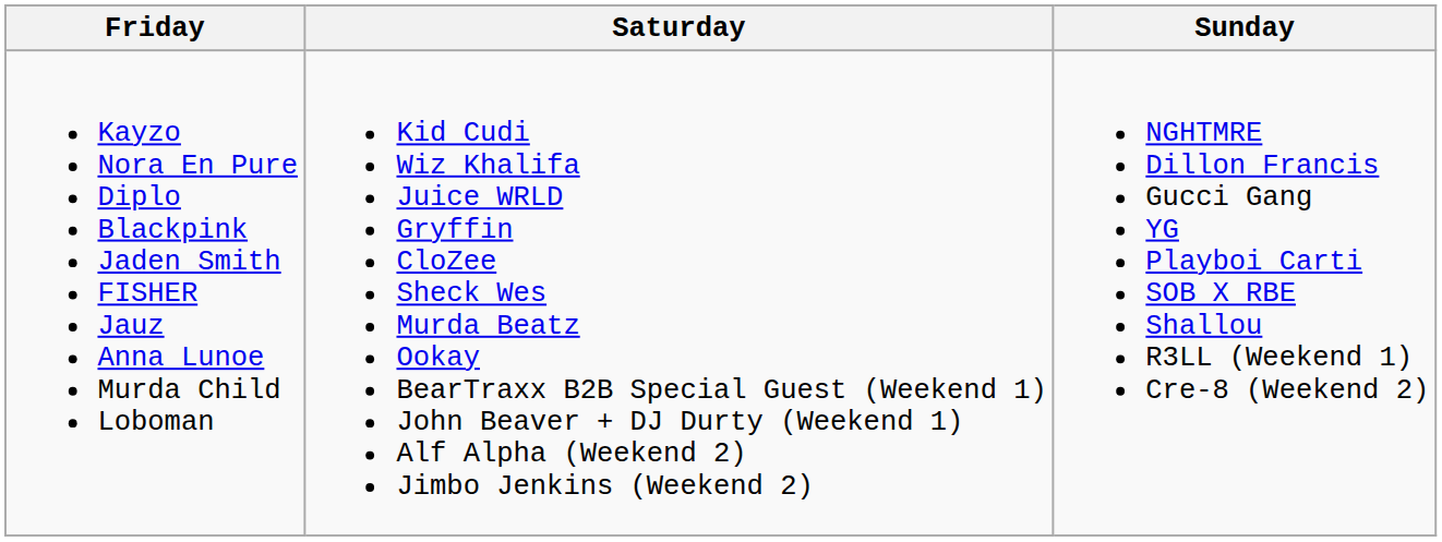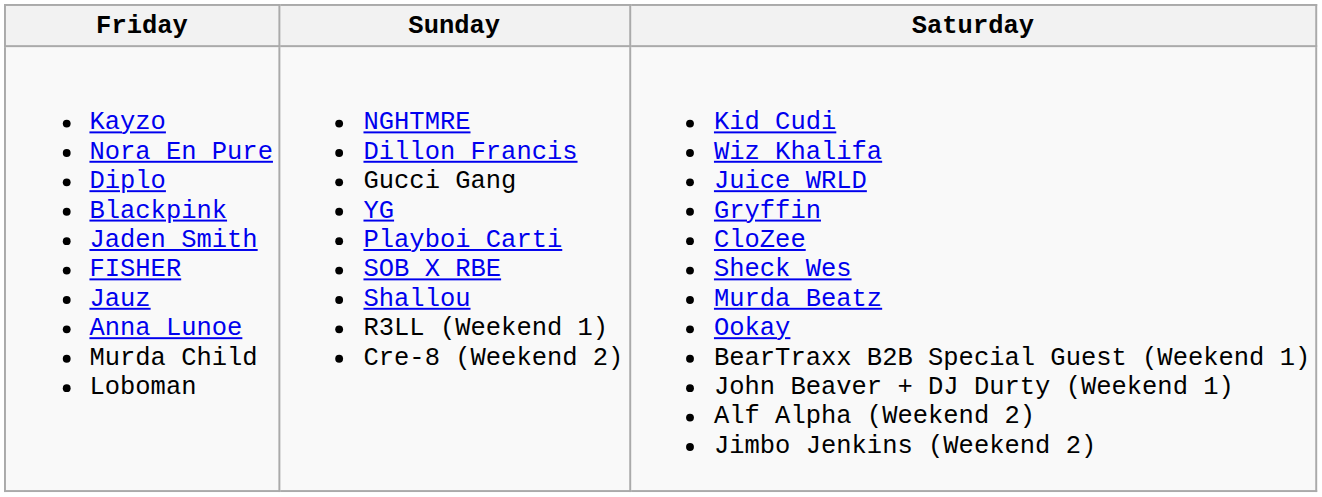columns swapped: Saturday <-> Sunday
